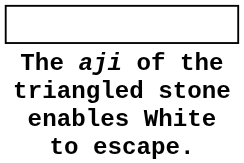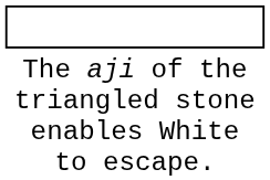row 1 | column 1: bold -> normal
